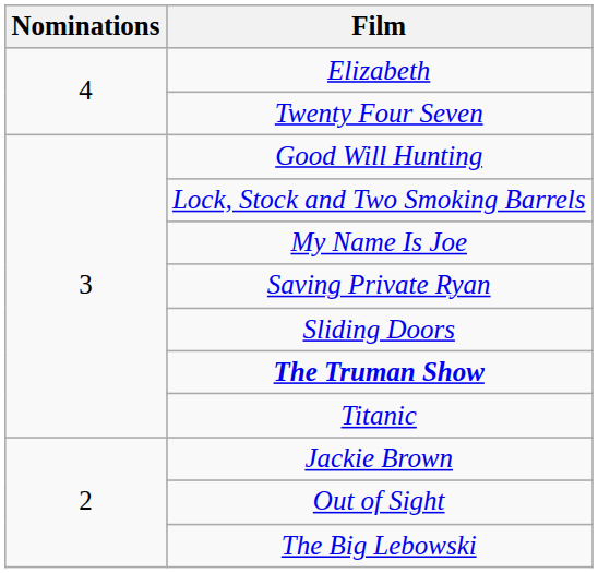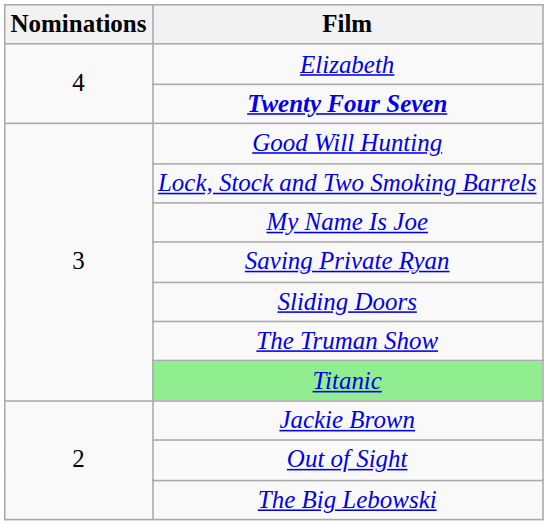Twenty Four Seven | Film: normal -> bold
The Truman Show | Film: bold -> normal
Titanic | Film: no background -> lightgreen background
